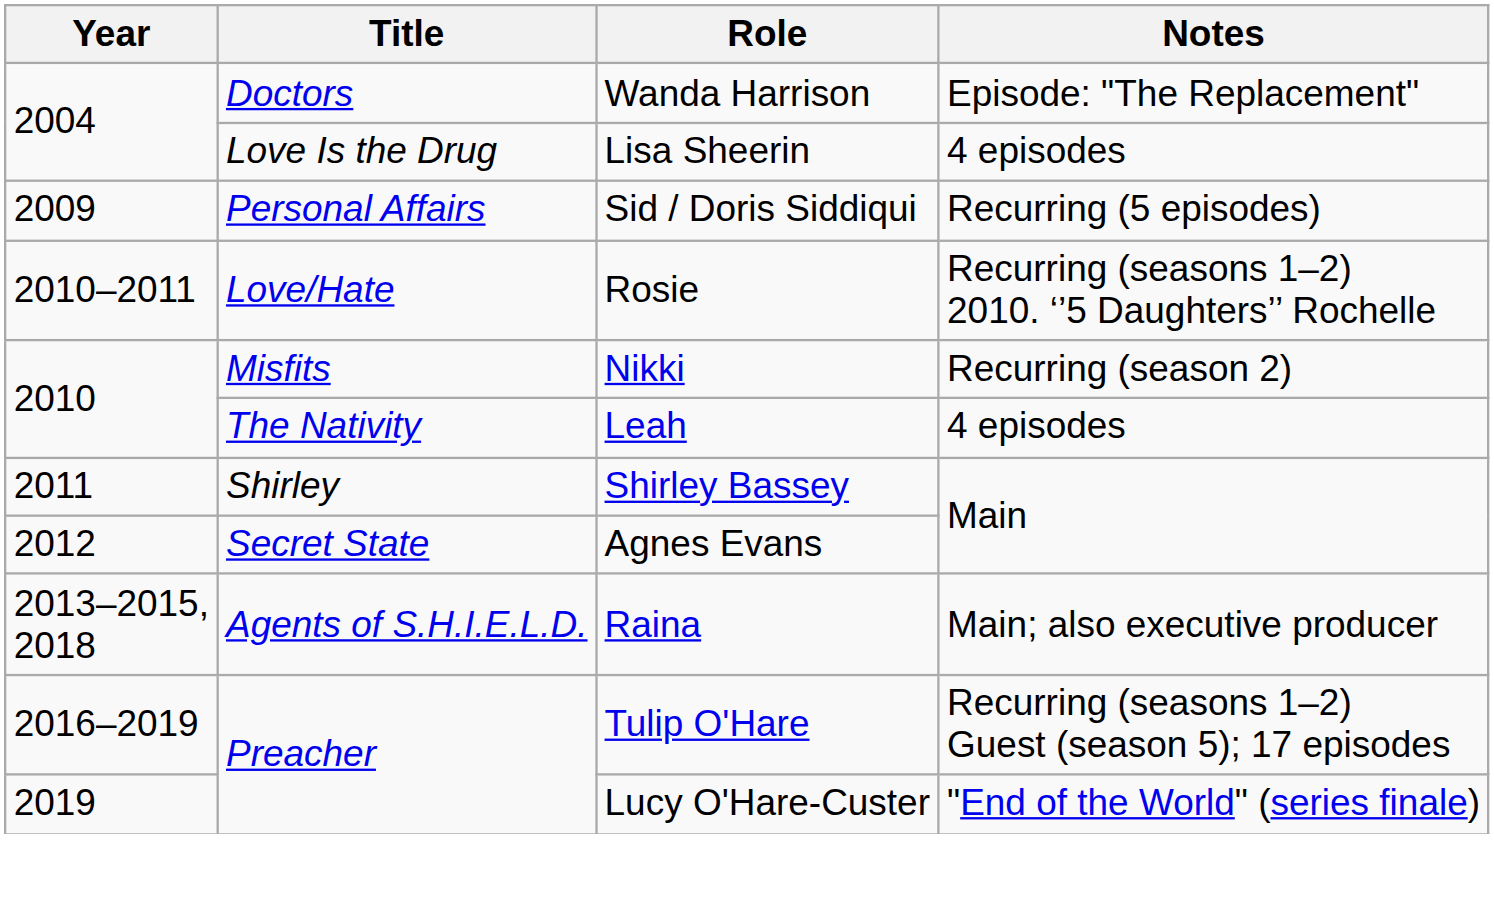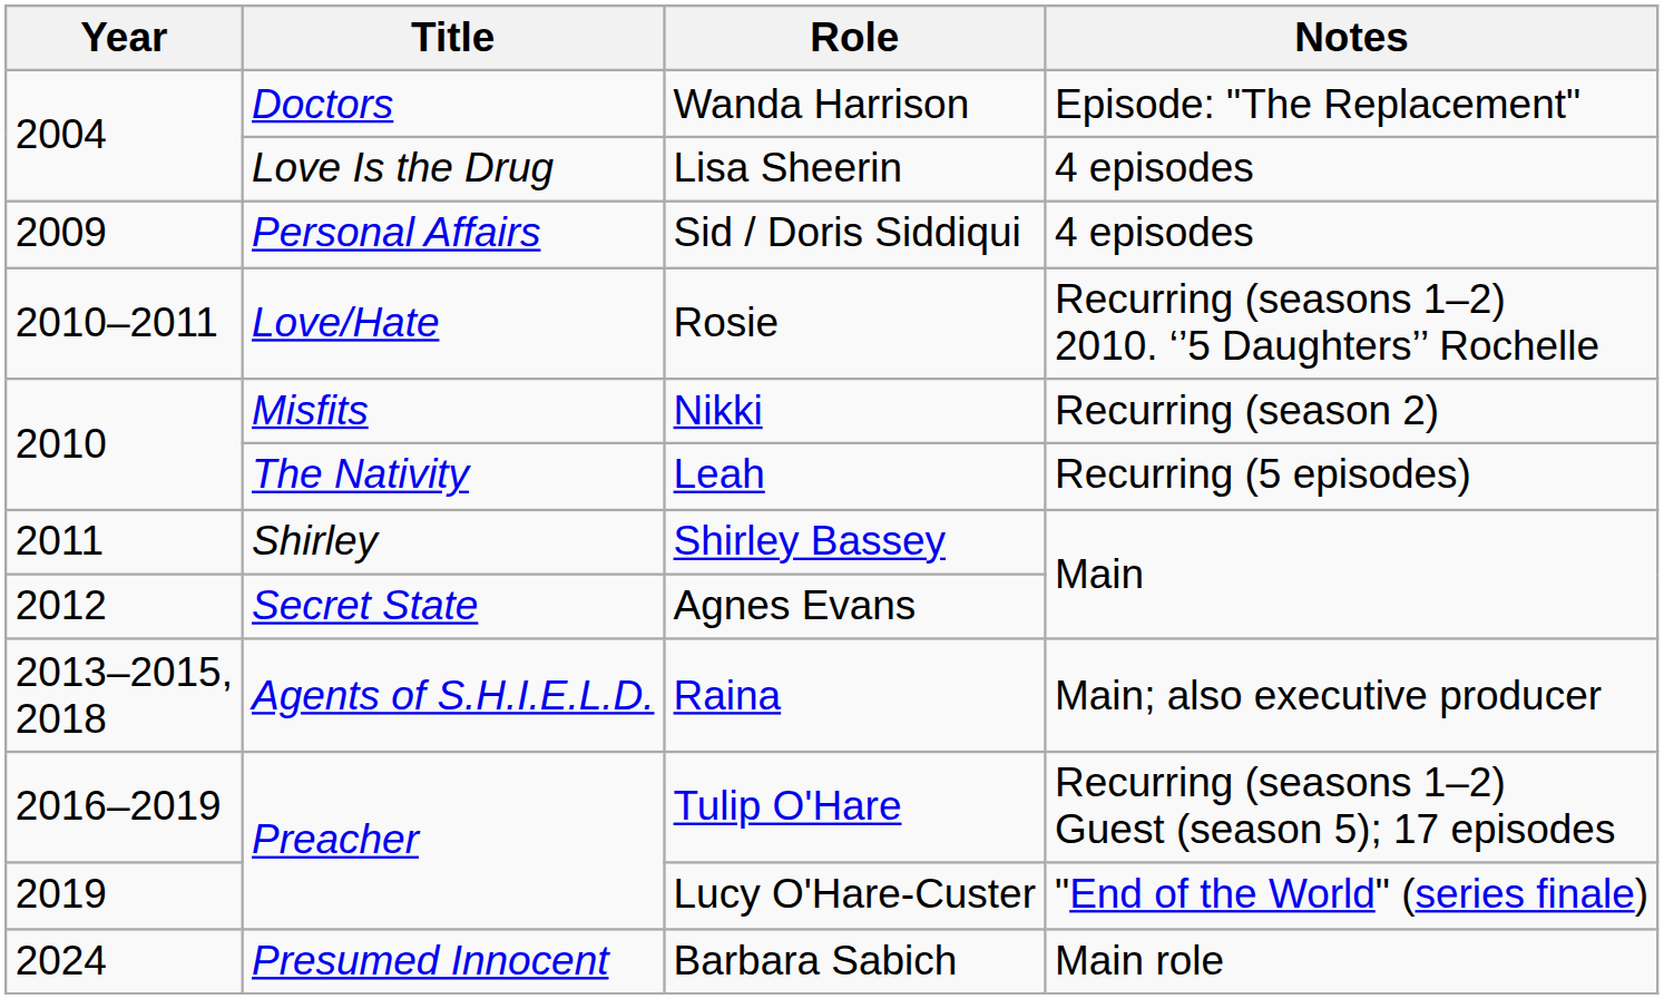Sid / Doris Siddiqui | Notes: Recurring (5 episodes) -> 4 episodes
Leah | Notes: 4 episodes -> Recurring (5 episodes)
+ row: 2024 | Presumed Innocent | Barbara Sabich | Main role
